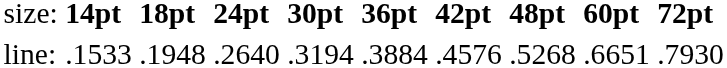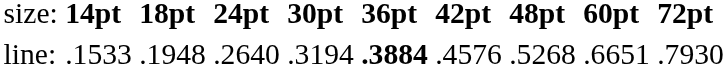line: | column 6: normal -> bold
